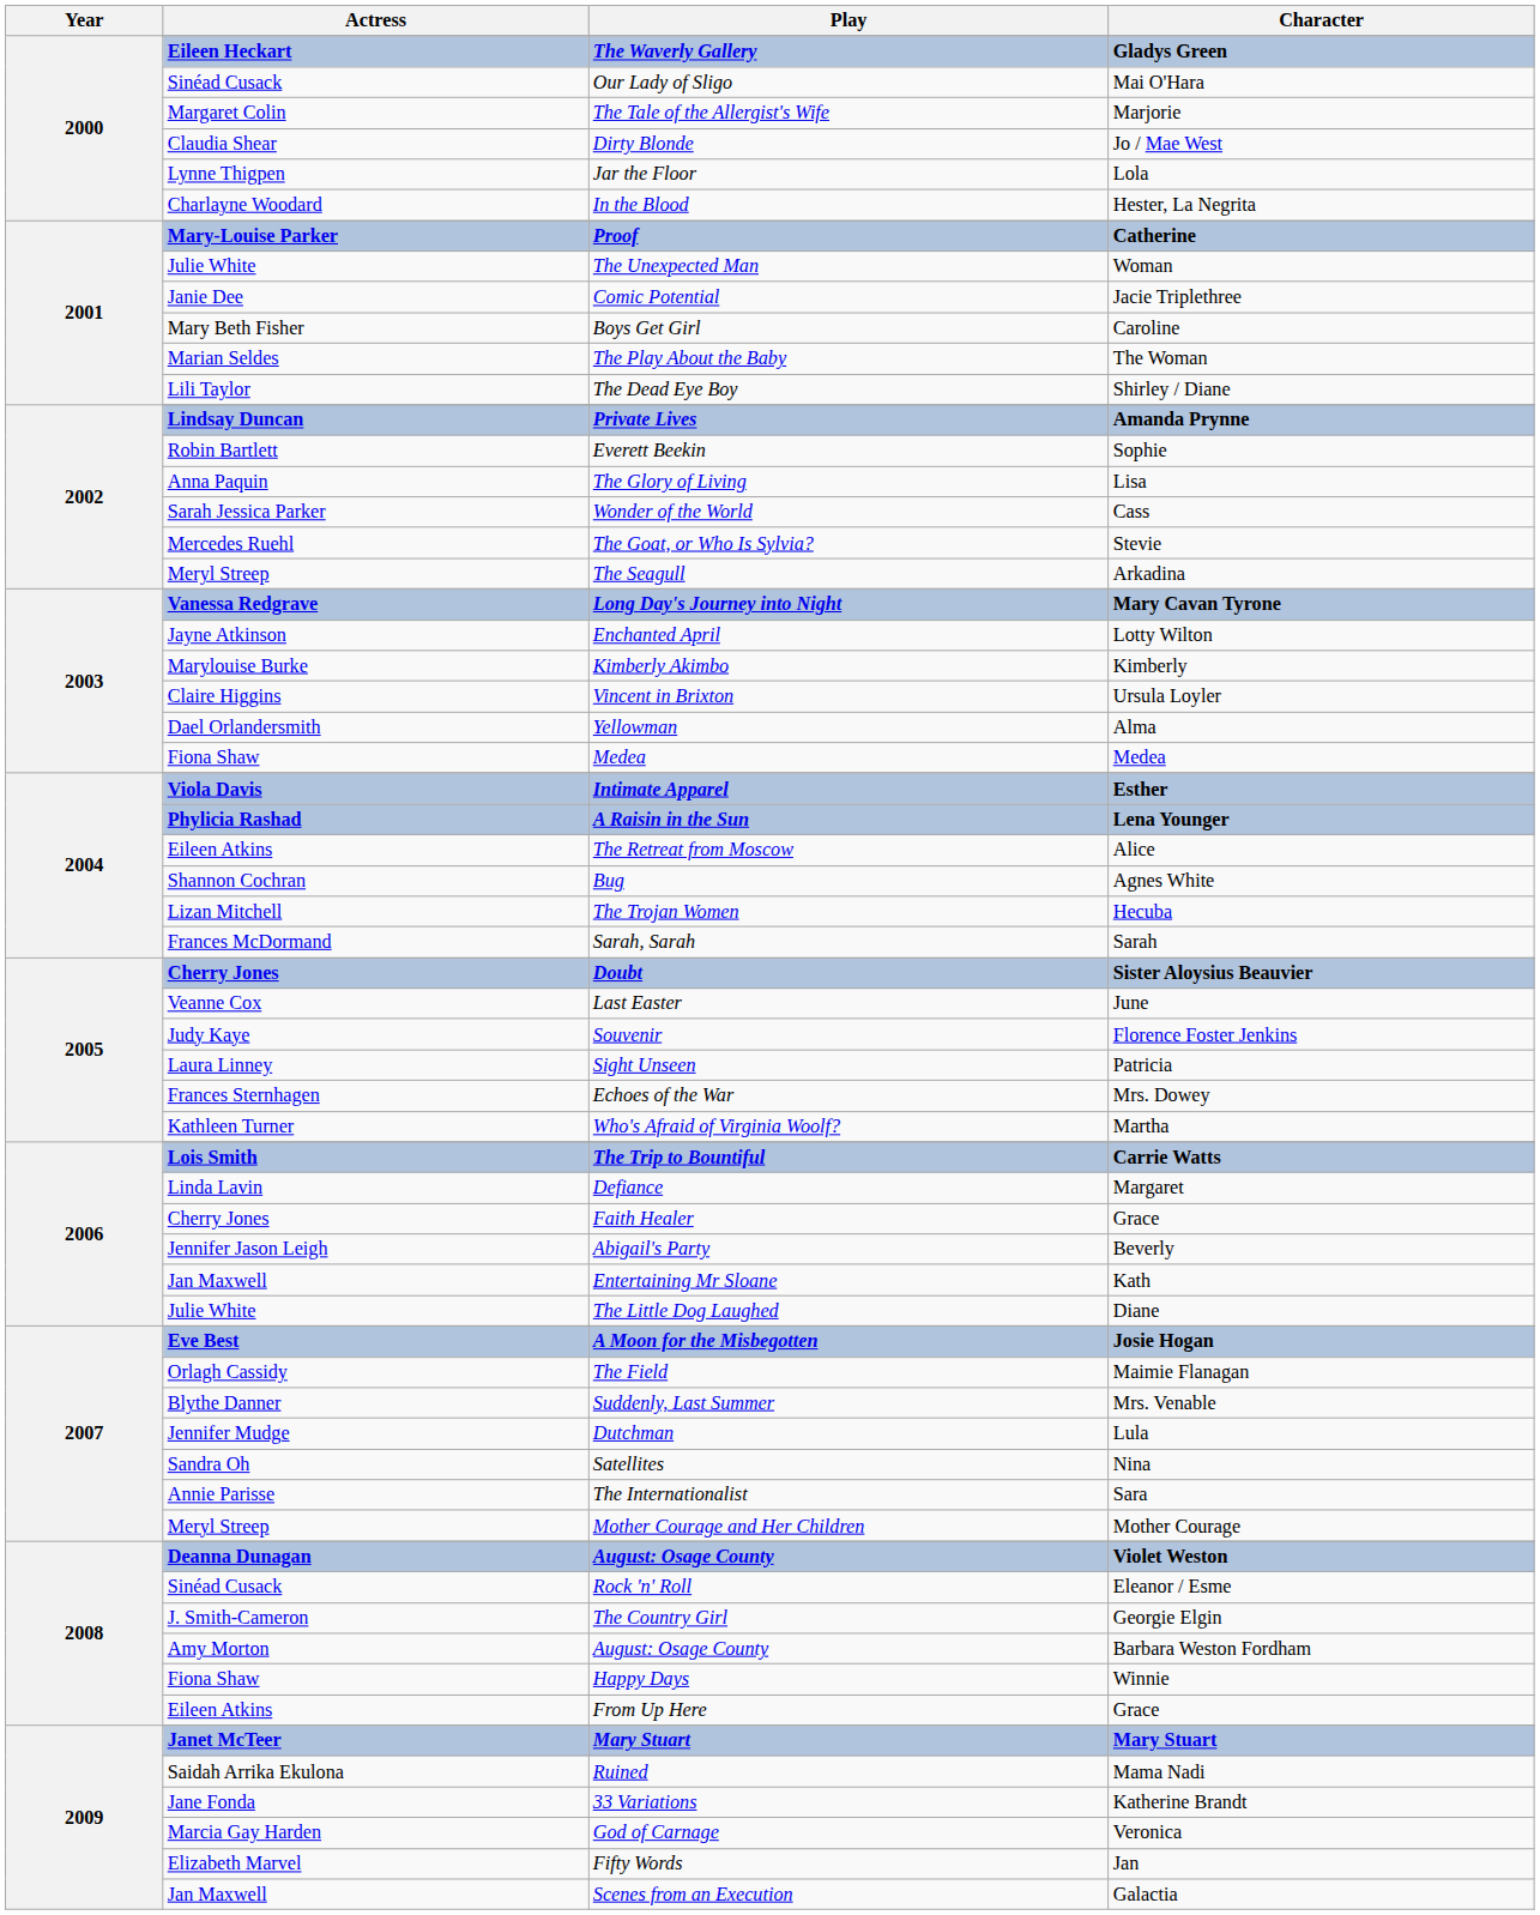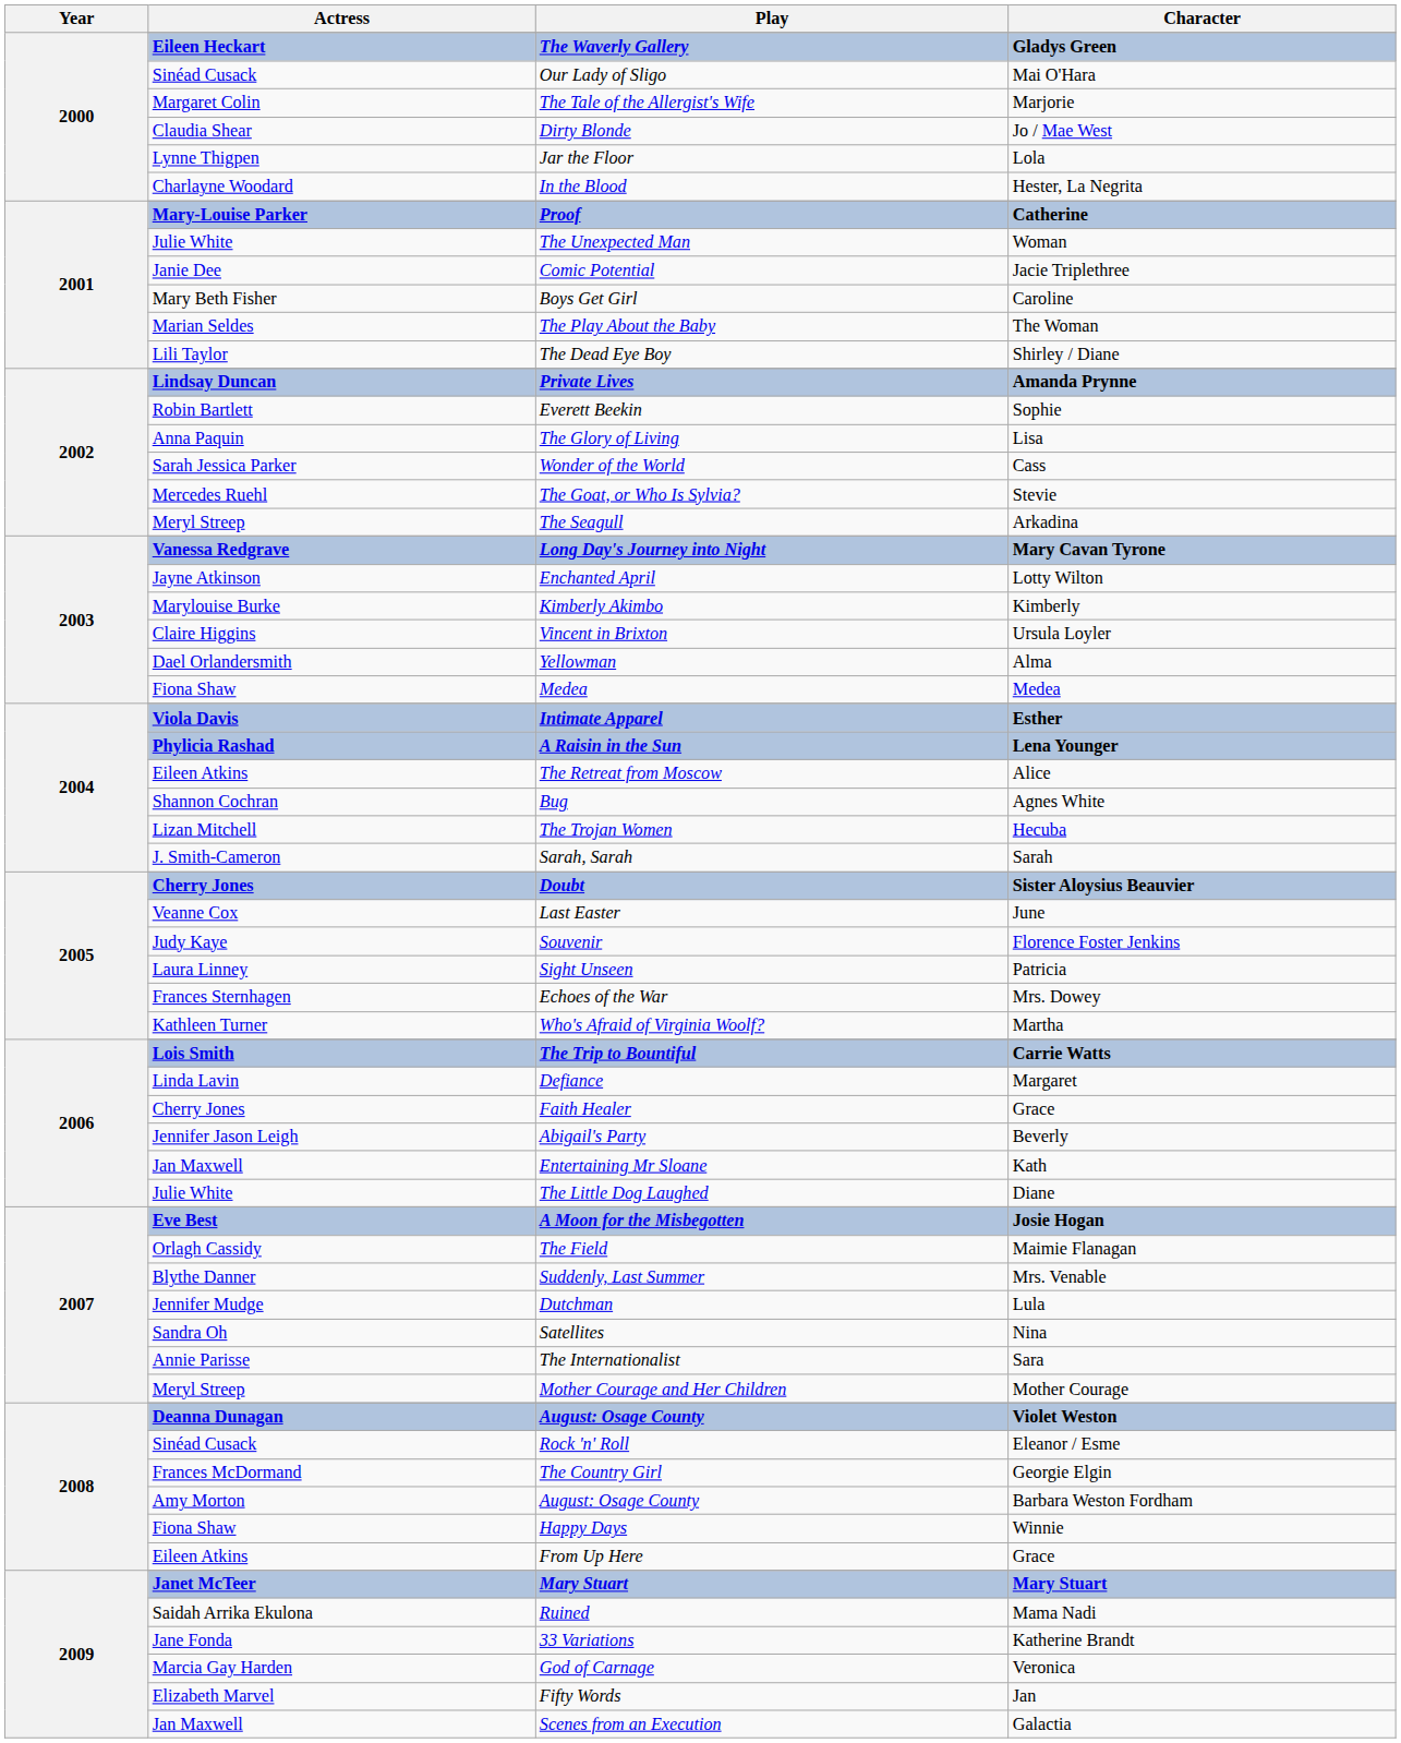Sarah, Sarah | Actress: Frances McDormand -> J. Smith-Cameron
The Country Girl | Actress: J. Smith-Cameron -> Frances McDormand
